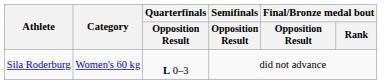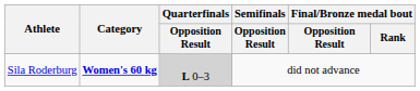Sila Roderburg | Category: normal -> bold
Sila Roderburg | Quarterfinals / Opposition Result: no background -> lightgrey background
